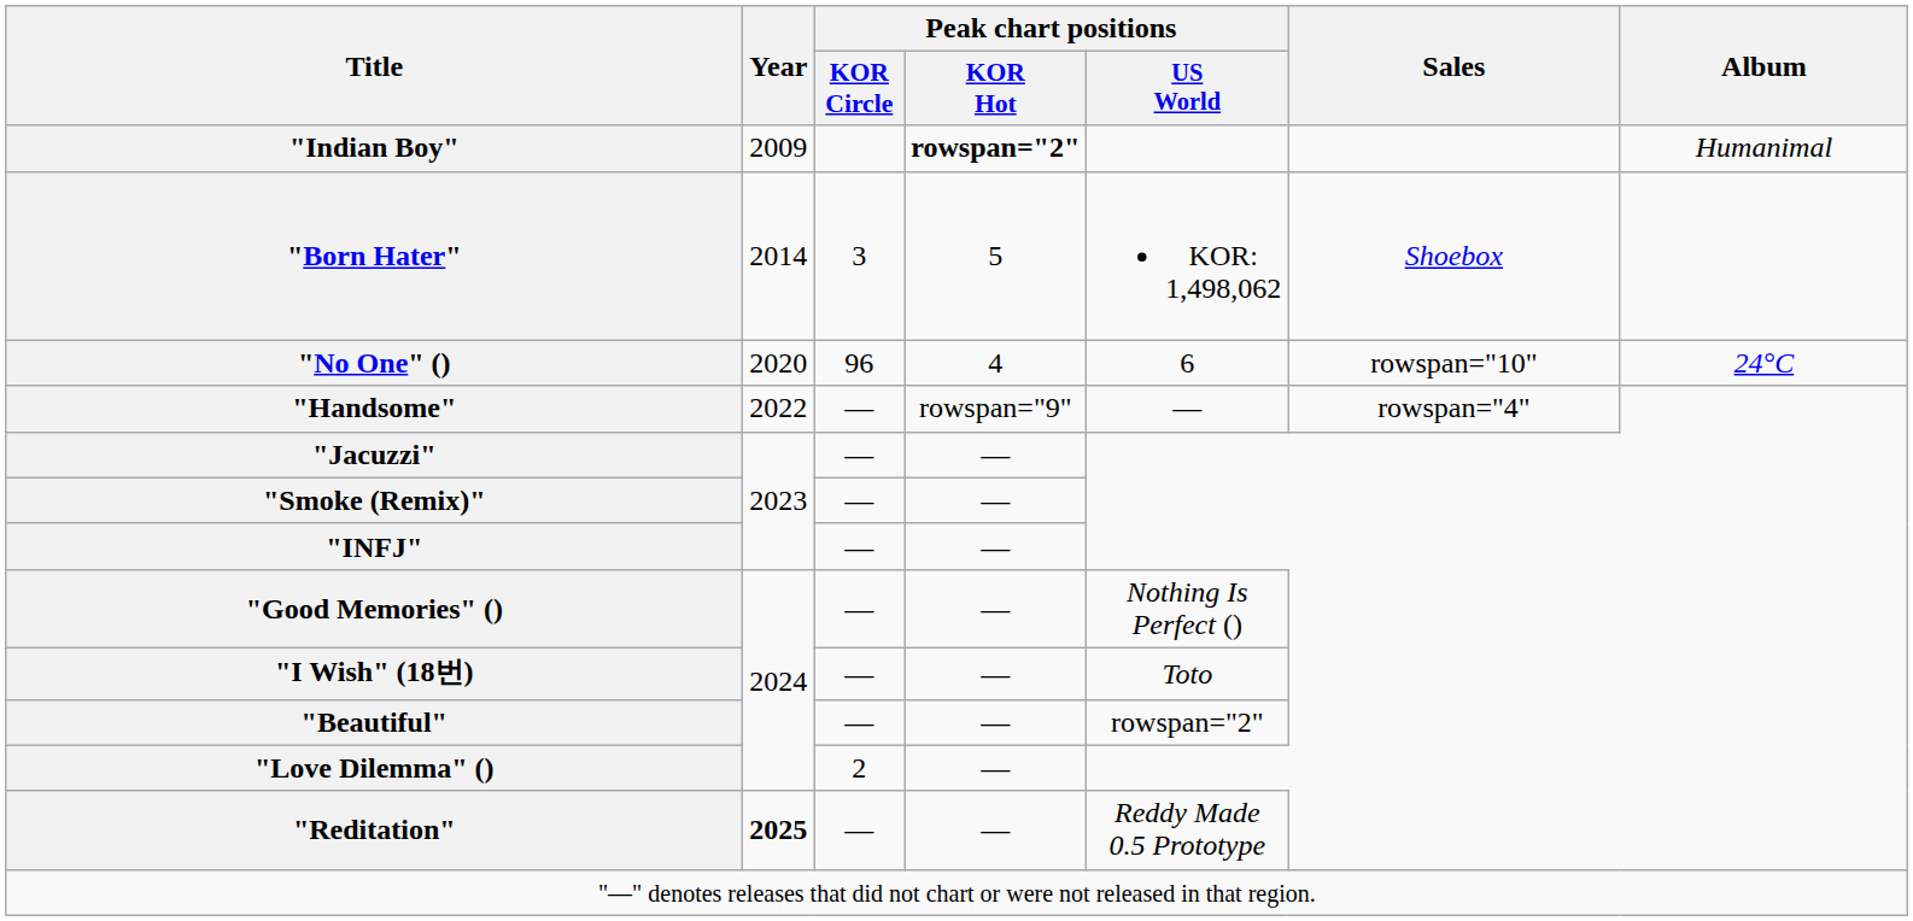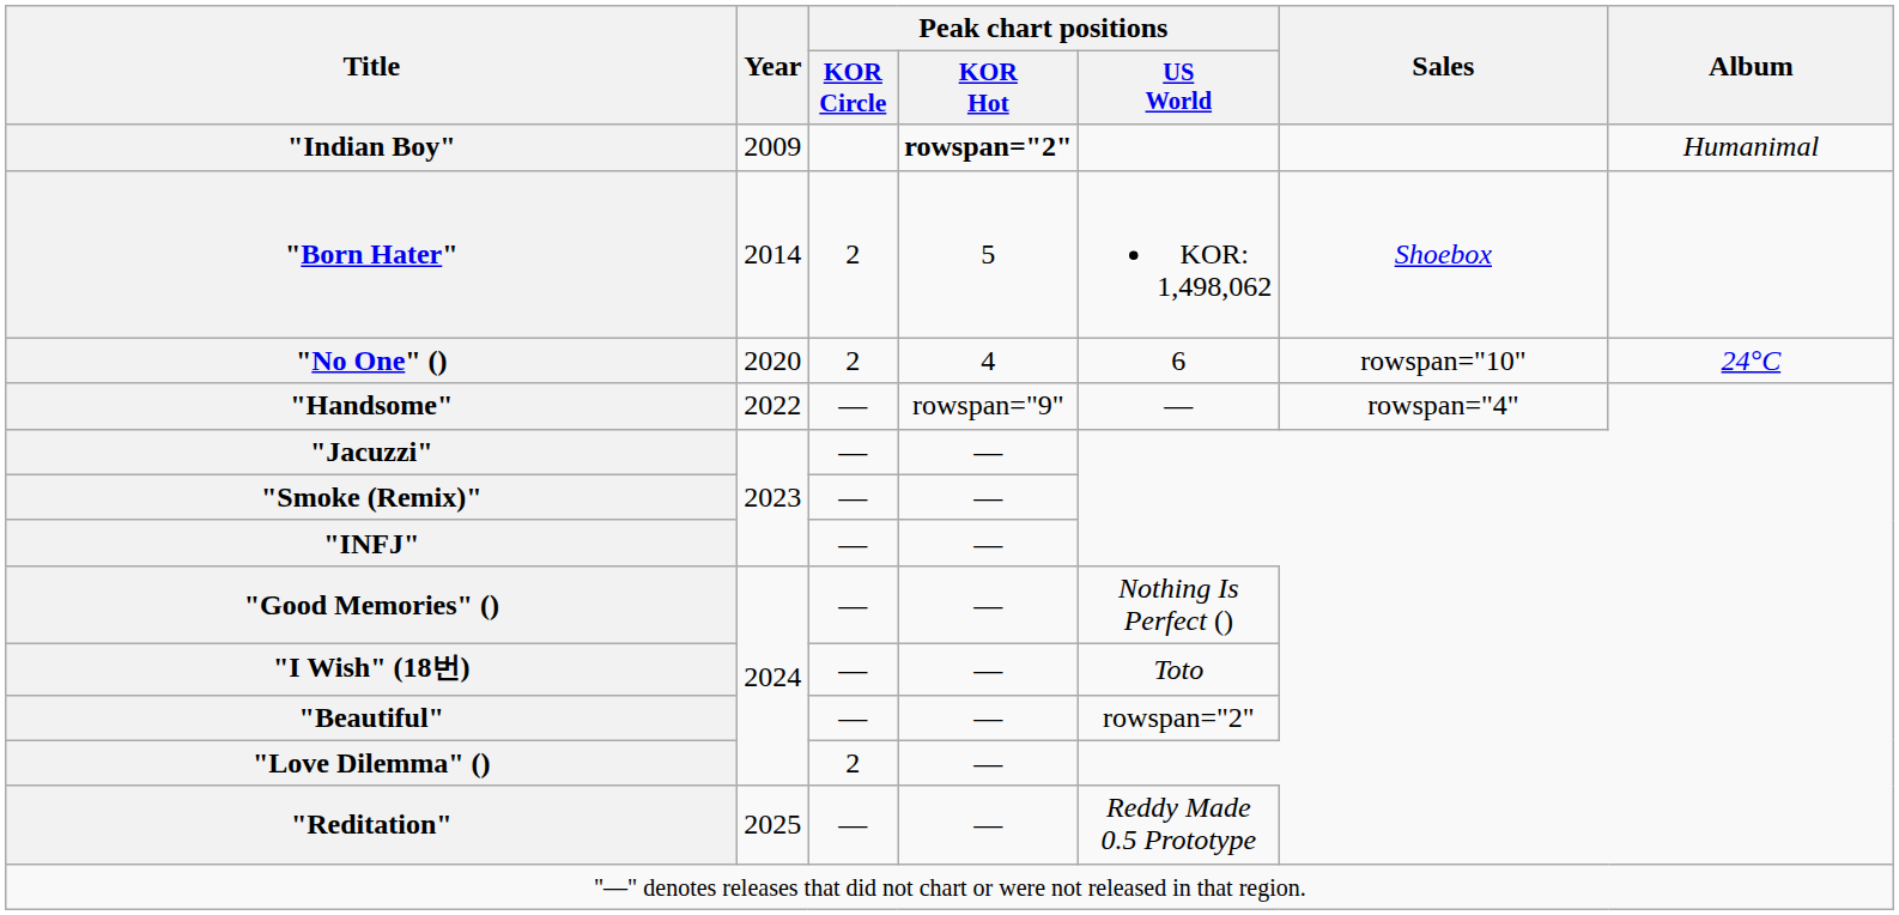"Born Hater" | Peak chart positions / KOR Circle: 3 -> 2
"No One" () | Peak chart positions / KOR Circle: 96 -> 2
"Reditation" | Year: bold -> normal
